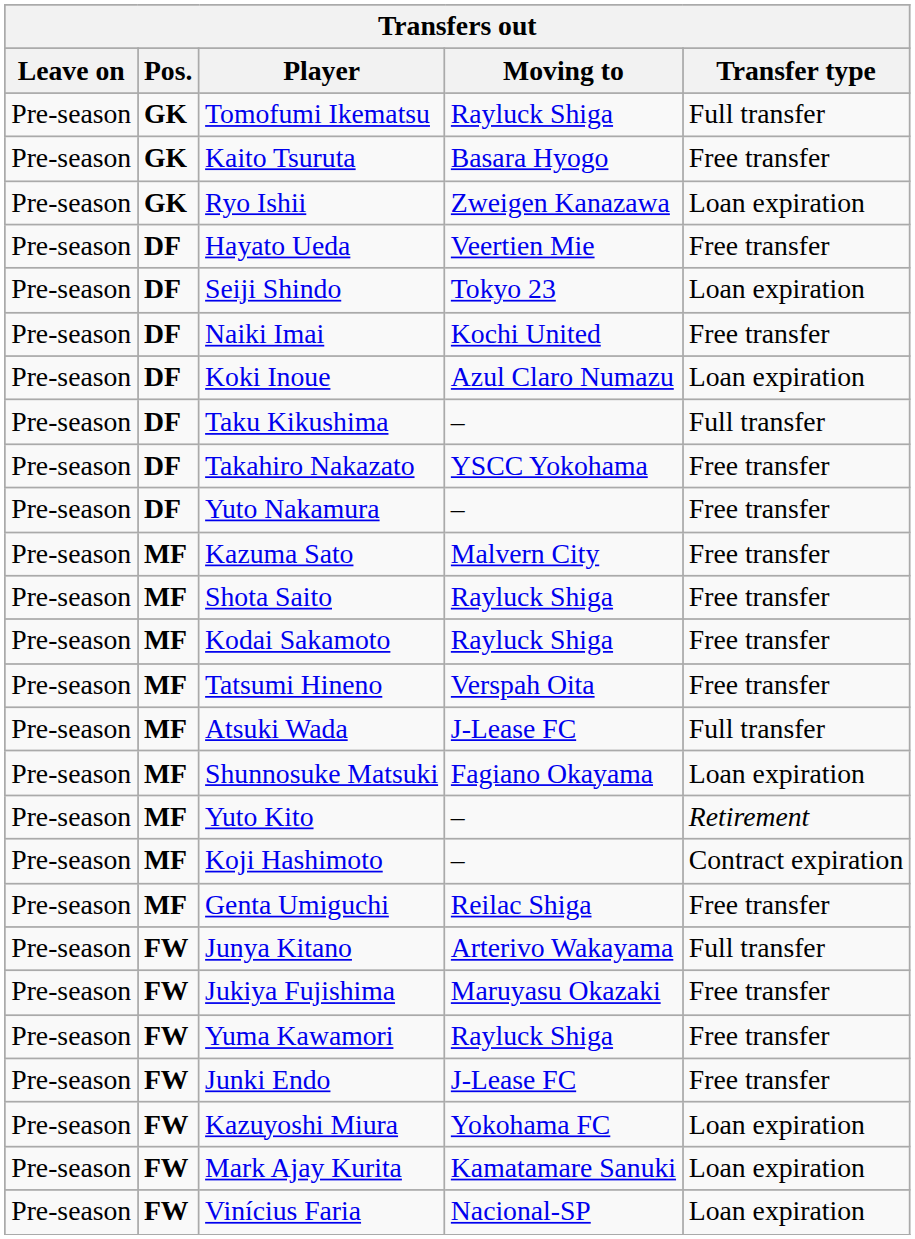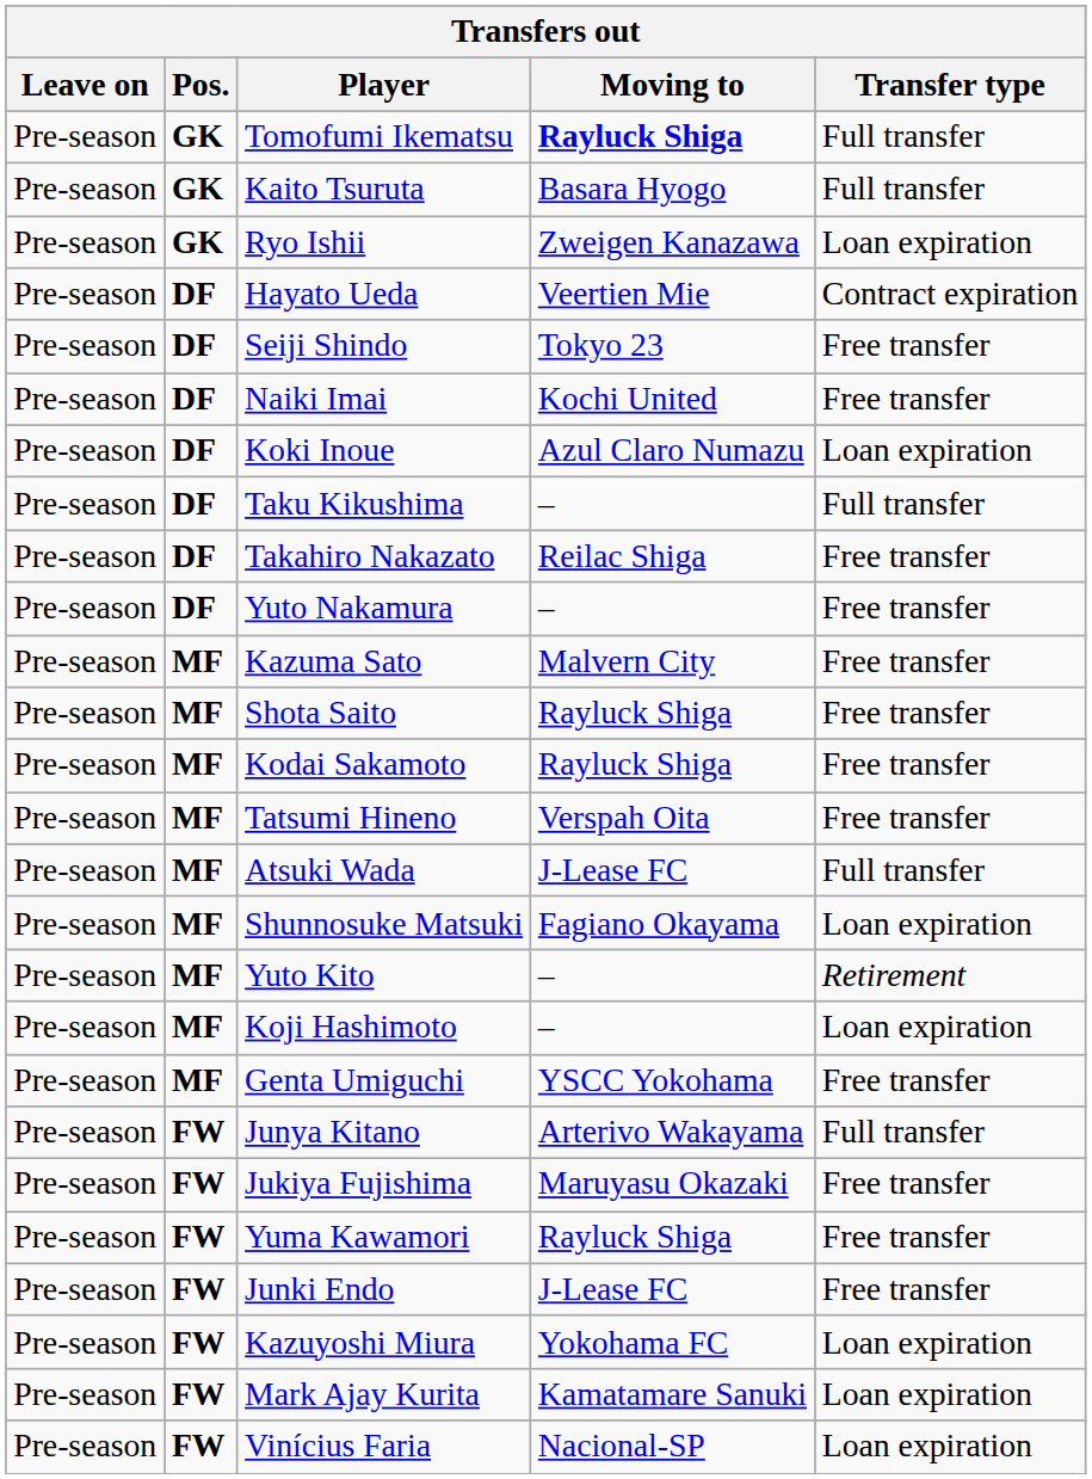Tomofumi Ikematsu | Moving to: normal -> bold
Kaito Tsuruta | Transfer type: Free transfer -> Full transfer
Hayato Ueda | Transfer type: Free transfer -> Contract expiration
Seiji Shindo | Transfer type: Loan expiration -> Free transfer
Takahiro Nakazato | Moving to: YSCC Yokohama -> Reilac Shiga
Koji Hashimoto | Transfer type: Contract expiration -> Loan expiration
Genta Umiguchi | Moving to: Reilac Shiga -> YSCC Yokohama
